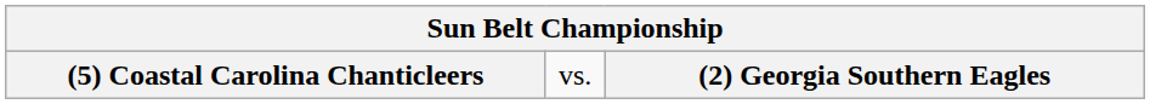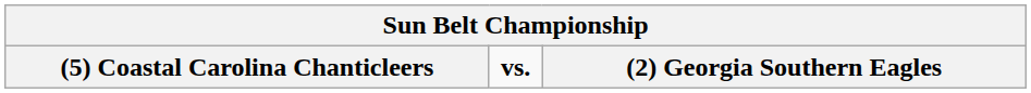(5) Coastal Carolina Chanticleers | column 2: normal -> bold
